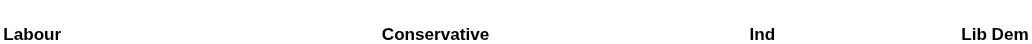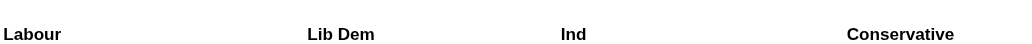columns swapped: 5 <-> 20
